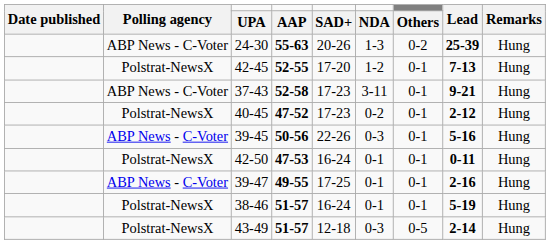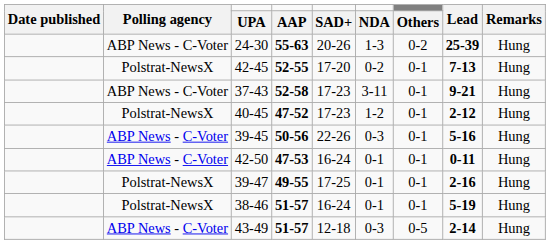42-45 | NDA: 1-2 -> 0-2
40-45 | NDA: 0-2 -> 1-2
42-50 | Polling agency: Polstrat-NewsX -> ABP News - C-Voter
39-47 | Polling agency: ABP News - C-Voter -> Polstrat-NewsX
43-49 | Polling agency: Polstrat-NewsX -> ABP News - C-Voter
